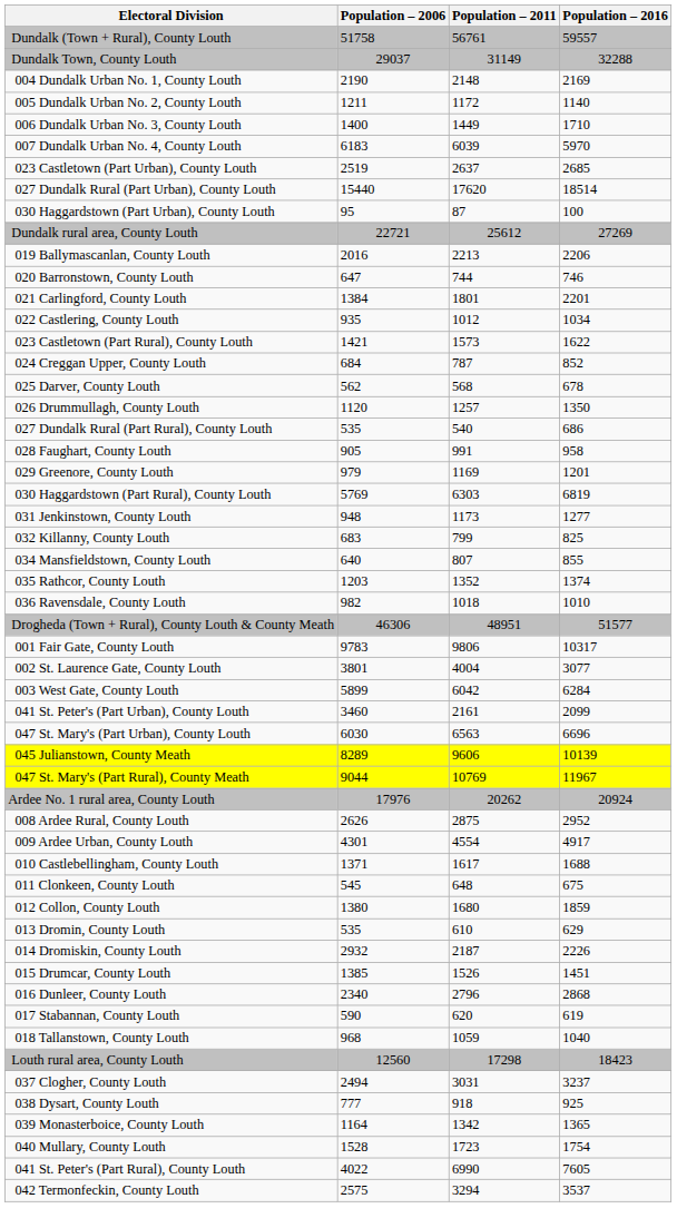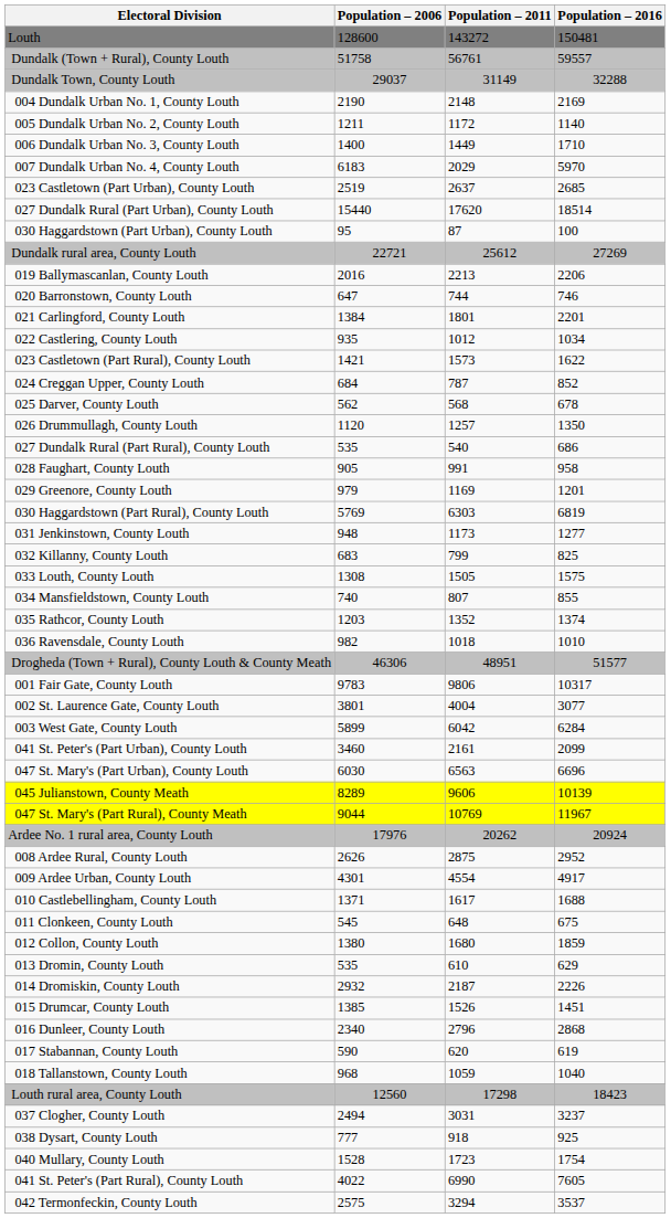+ row: Louth | 128600 | 143272 | 150481
007 Dundalk Urban No. 4, County Louth | Population – 2011: 6039 -> 2029
+ row: 033 Louth, County Louth | 1308 | 1505 | 1575
034 Mansfieldstown, County Louth | Population – 2006: 640 -> 740
- row: 039 Monasterboice, County Louth | 1164 | 1342 | 1365
